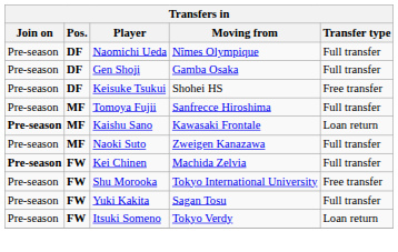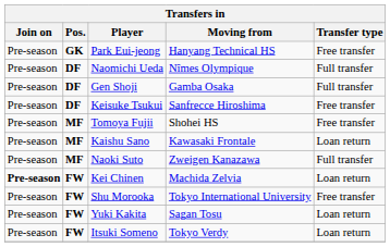+ row: Pre-season | GK | Park Eui-jeong | Hanyang Technical HS | Free transfer
Keisuke Tsukui | Moving from: Shohei HS -> Sanfrecce Hiroshima
Tomoya Fujii | Moving from: Sanfrecce Hiroshima -> Shohei HS
Tomoya Fujii | Transfer type: Full transfer -> Free transfer
Kaishu Sano | Join on: bold -> normal
Kei Chinen | Transfer type: Full transfer -> Loan return
Yuki Kakita | Transfer type: Full transfer -> Loan return
